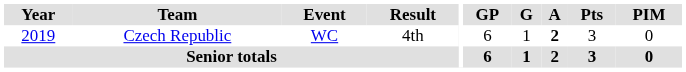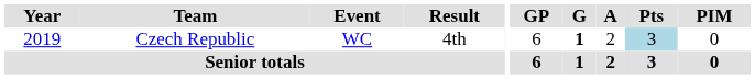Czech Republic | G: normal -> bold
Czech Republic | A: bold -> normal
Czech Republic | Pts: no background -> lightblue background
